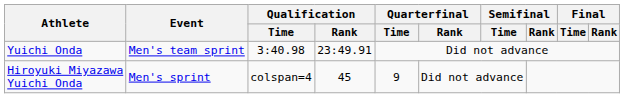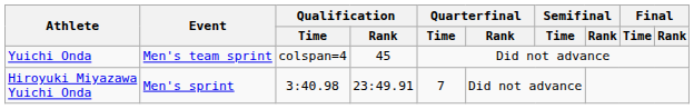Yuichi Onda | Qualification / Time: 3:40.98 -> colspan=4
Yuichi Onda | Qualification / Rank: 23:49.91 -> 45
Hiroyuki Miyazawa Yuichi Onda | Qualification / Time: colspan=4 -> 3:40.98
Hiroyuki Miyazawa Yuichi Onda | Qualification / Rank: 45 -> 23:49.91
Hiroyuki Miyazawa Yuichi Onda | Quarterfinal / Time: 9 -> 7
